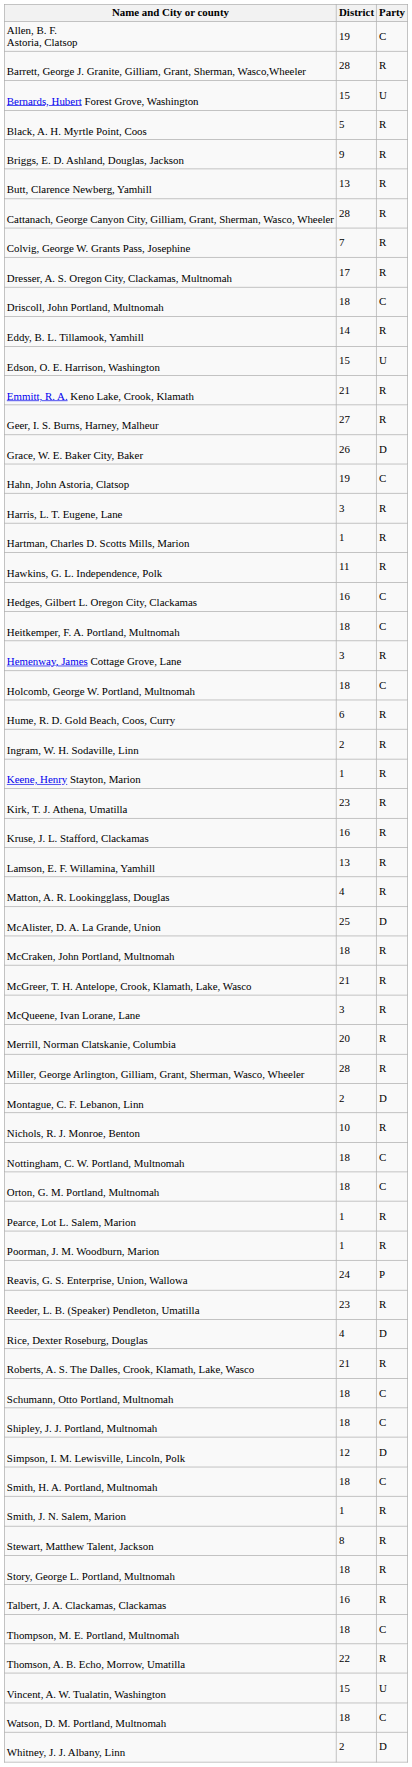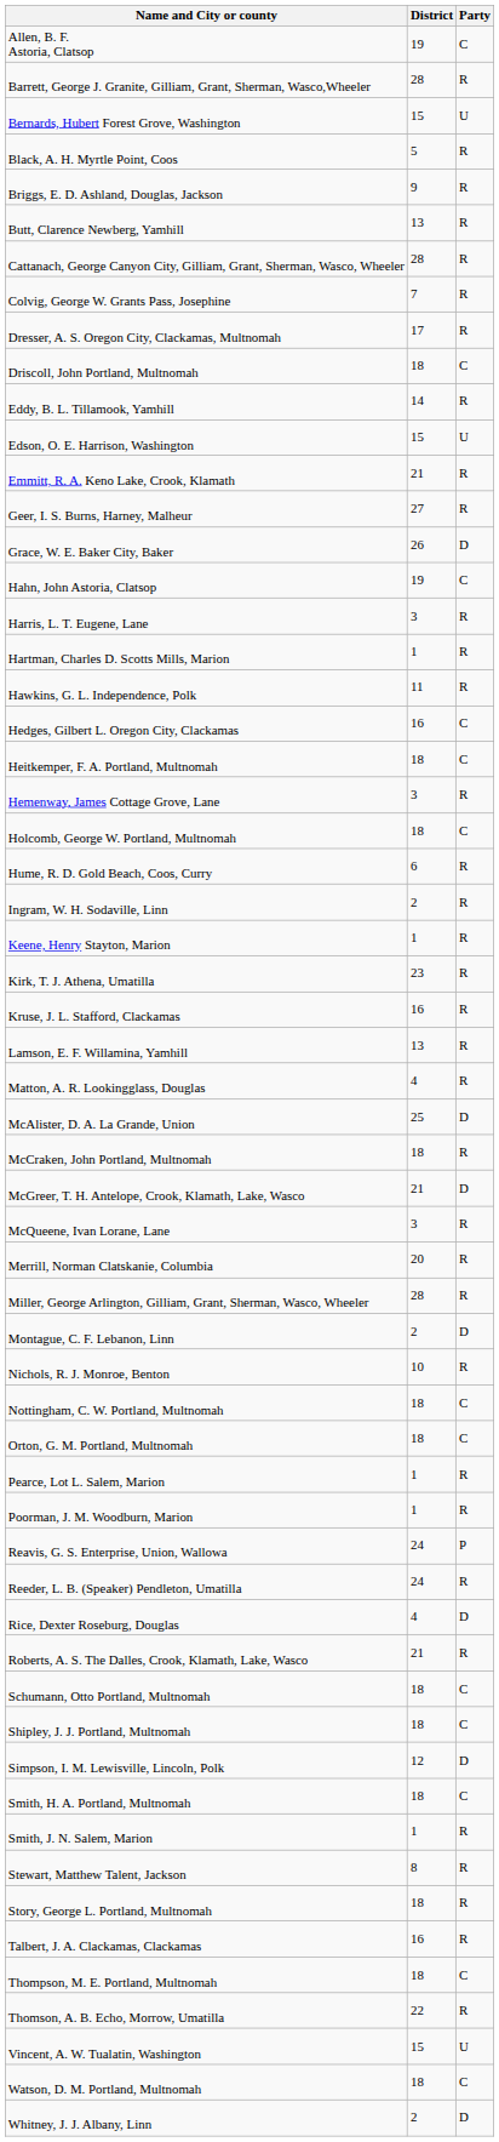McGreer, T. H. Antelope, Crook, Klamath, Lake, Wasco | Party: R -> D
Reeder, L. B. (Speaker) Pendleton, Umatilla | District: 23 -> 24
